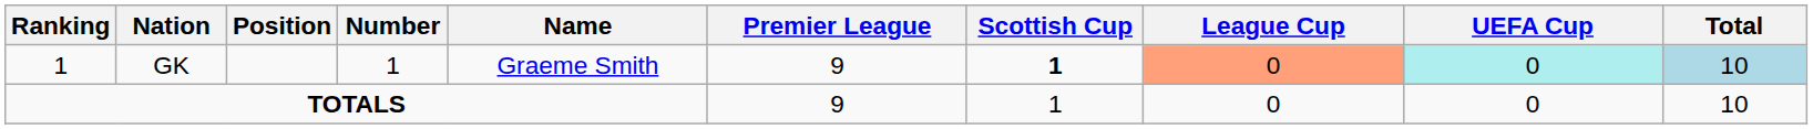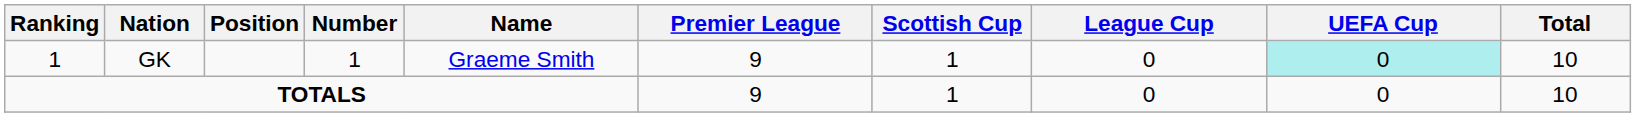row 2 | Scottish Cup: bold -> normal
row 2 | League Cup: lightsalmon background -> no background
row 2 | Total: lightblue background -> no background
